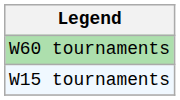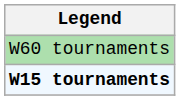row 3 | column 1: normal -> bold
